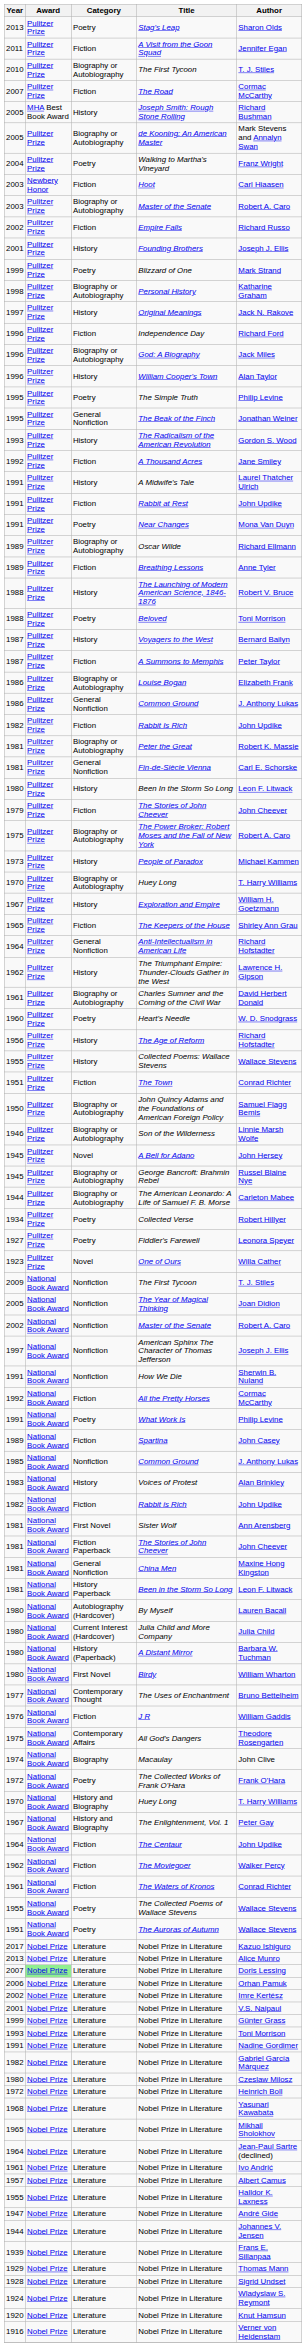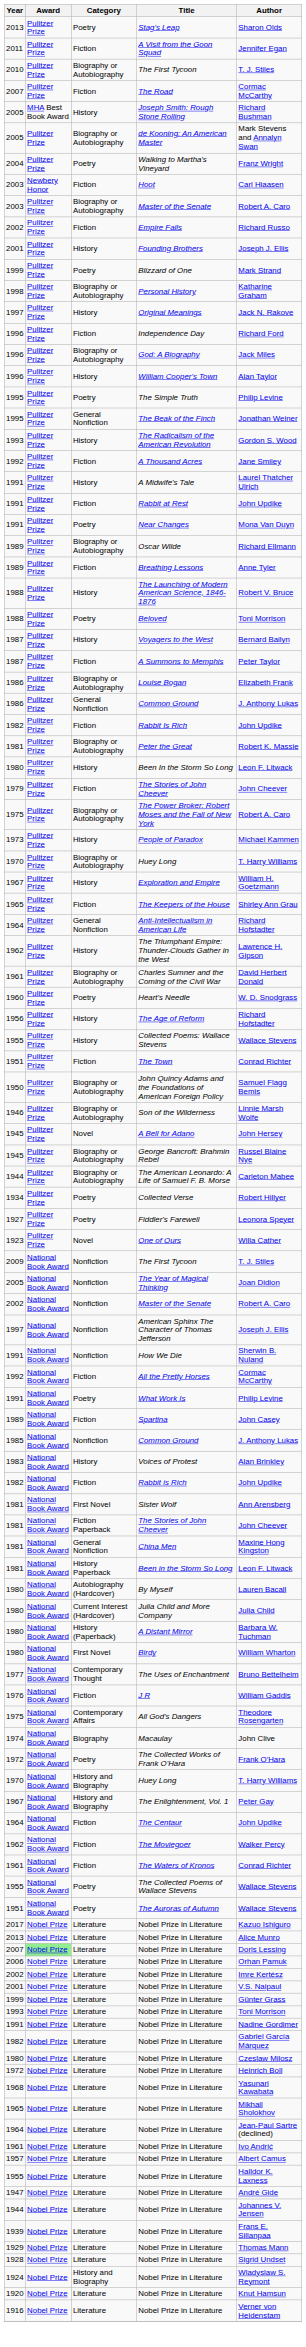- row: 1981 | Pulitzer Prize | General Nonfiction | Fin-de-Siècle Vienna | Carl E. Schorske
1924 / Nobel Prize in Literature | Category: Literature -> History and Biography
